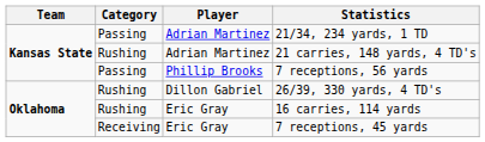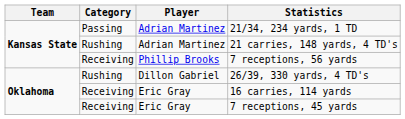7 receptions, 56 yards | Category: Passing -> Receiving
16 carries, 114 yards | Category: Rushing -> Receiving
